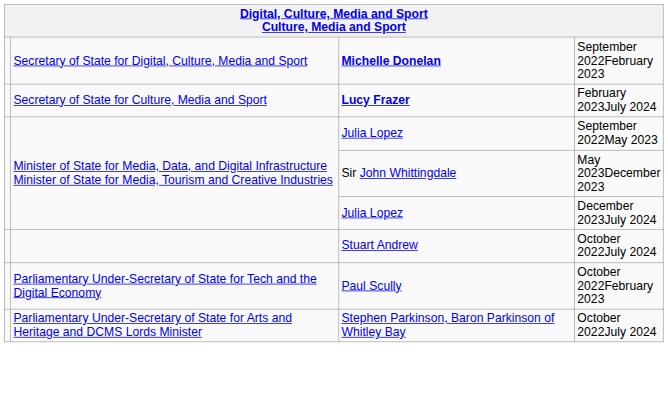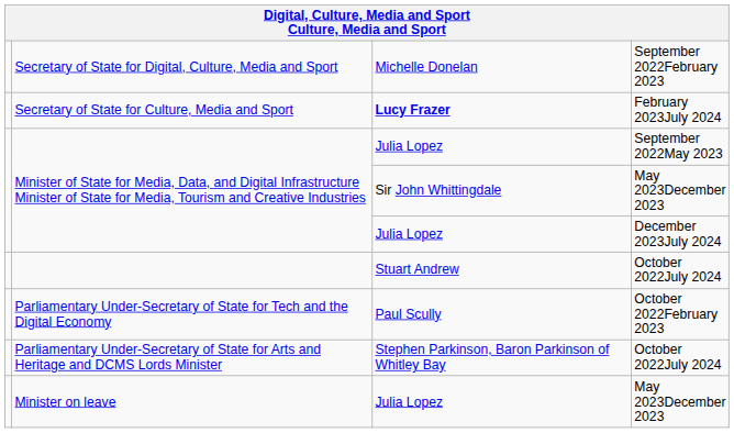Secretary of State for Digital, Culture, Media and Sport | column 3: bold -> normal
+ row: Minister on leave | Julia Lopez | May 2023December 2023
